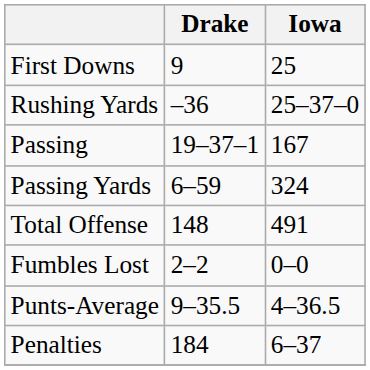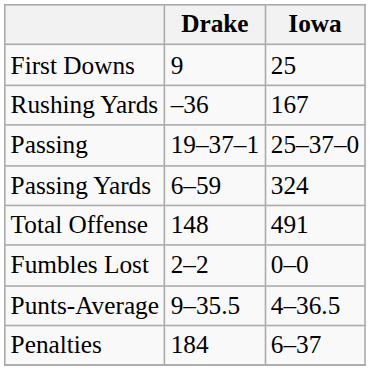Rushing Yards | Iowa: 25–37–0 -> 167
Passing | Iowa: 167 -> 25–37–0
